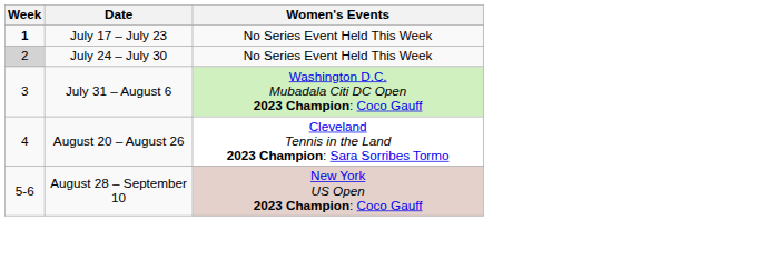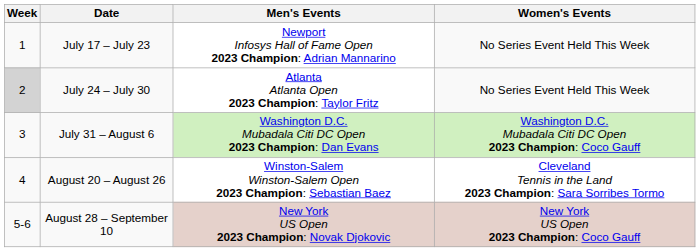+ column: Men's Events | Newport Infosys Hall of Fame Open 2023 Champion: Adrian Mannarino | Atlanta Atlanta Open 2023 Champion: Taylor Fritz | Washington D.C. Mubadala Citi DC Open 2023 Champion: Dan Evans | Winston-Salem Winston-Salem Open 2023 Champion: Sebastian Baez | New York US Open 2023 Champion: Novak Djokovic
July 17 – July 23 | Week: bold -> normal
